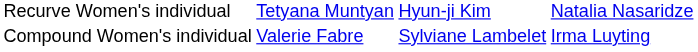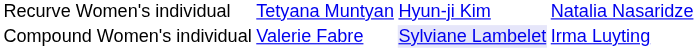Compound Women's individual | column 3: no background -> lavender background
